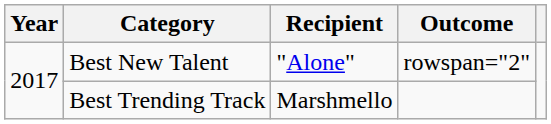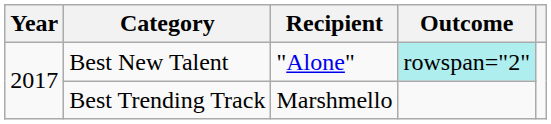Best New Talent | Outcome: no background -> paleturquoise background
